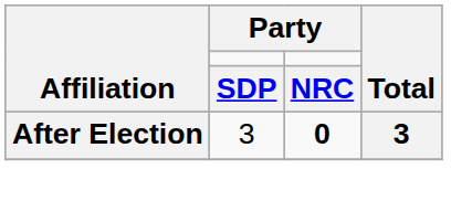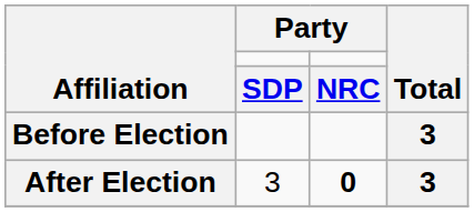+ row: Before Election | 3
